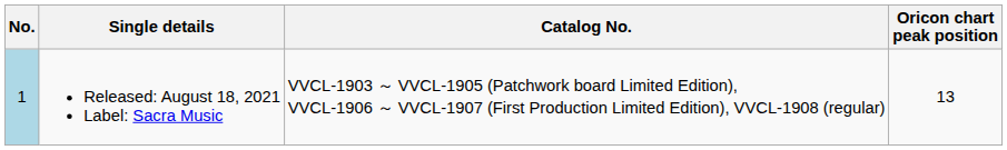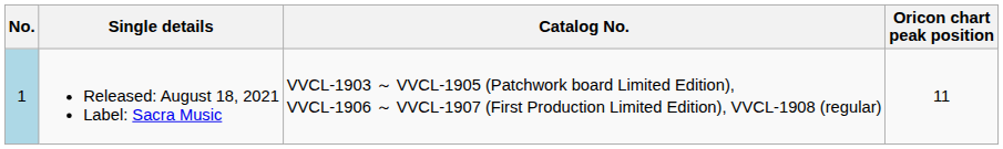Released: August 18, 2021 Label: Sacra Music | Oricon chart peak position: 13 -> 11
